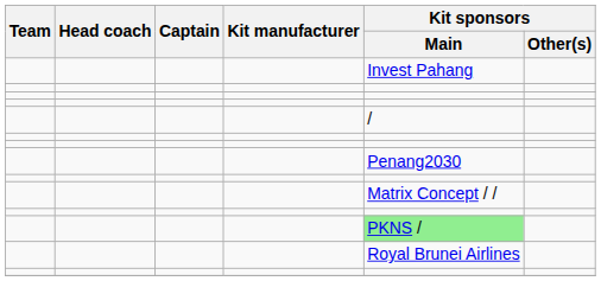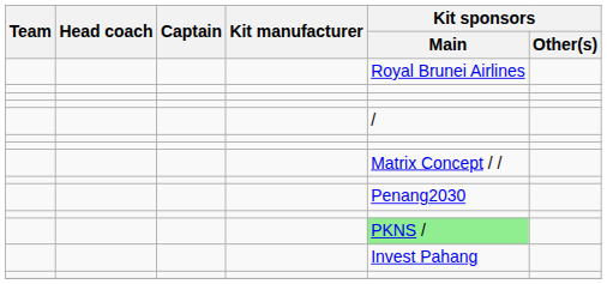row 3 | Kit sponsors / Main: Invest Pahang -> Royal Brunei Airlines
row 10 | Kit sponsors / Main: Penang2030 -> Matrix Concept / /
row 12 | Kit sponsors / Main: Matrix Concept / / -> Penang2030
row 15 | Kit sponsors / Main: Royal Brunei Airlines -> Invest Pahang
